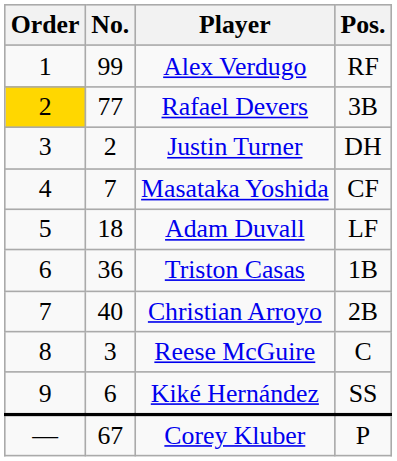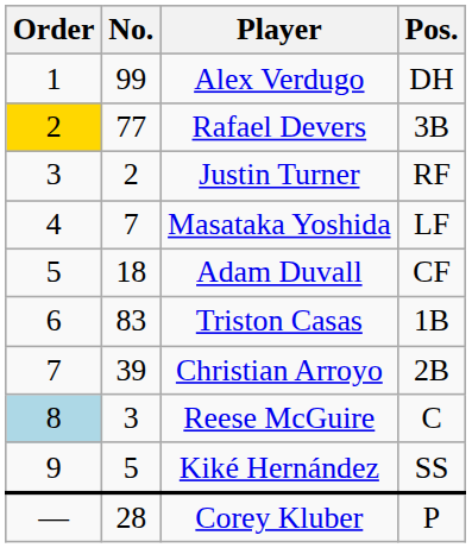Alex Verdugo | Pos.: RF -> DH
Justin Turner | Pos.: DH -> RF
Masataka Yoshida | Pos.: CF -> LF
Adam Duvall | Pos.: LF -> CF
Triston Casas | No.: 36 -> 83
Christian Arroyo | No.: 40 -> 39
Reese McGuire | Order: no background -> lightblue background
Kiké Hernández | No.: 6 -> 5
Corey Kluber | No.: 67 -> 28
